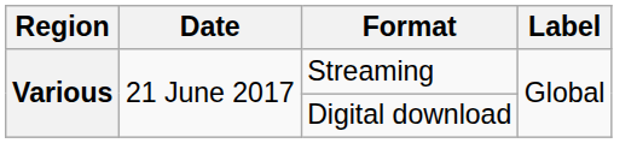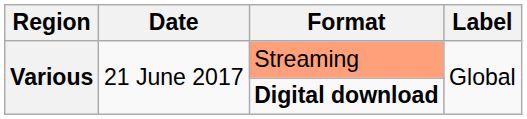Streaming | Format: no background -> lightsalmon background
Digital download | Format: normal -> bold
